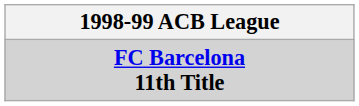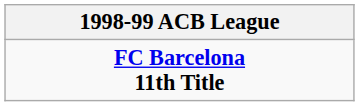row 2 | column 1: lightgrey background -> no background
